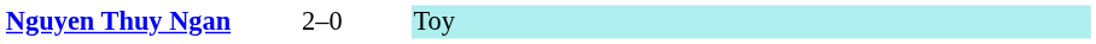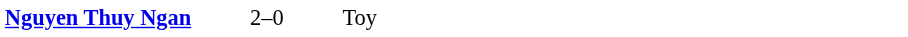Nguyen Thuy Ngan | column 3: paleturquoise background -> no background
